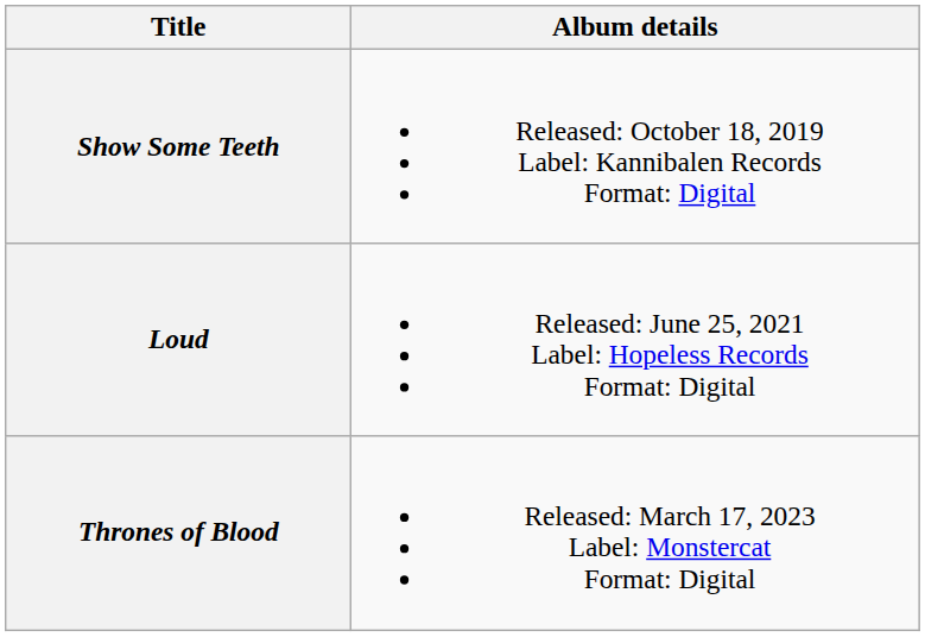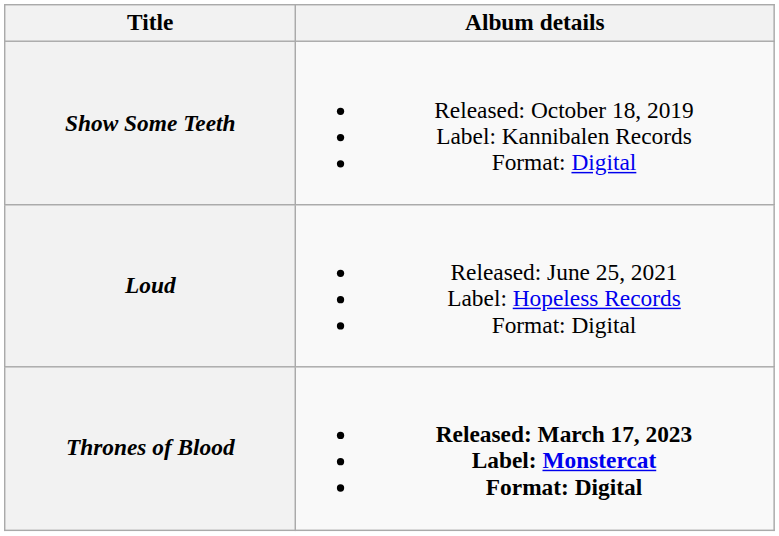Thrones of Blood | Album details: normal -> bold
